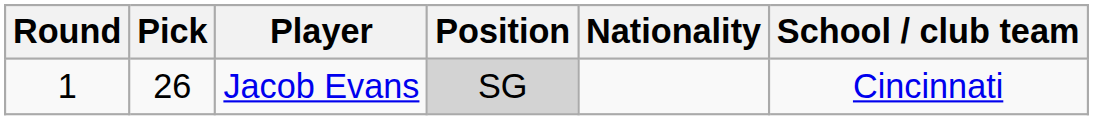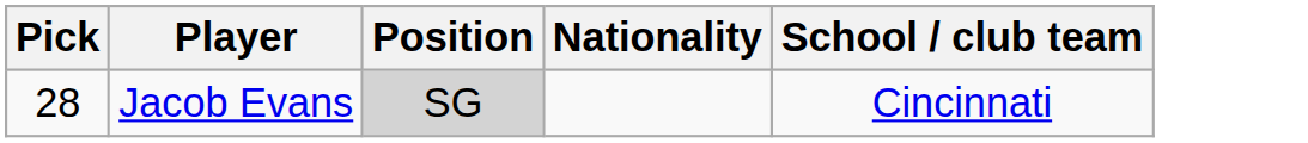- column: Round | 1
Jacob Evans | Pick: 26 -> 28
